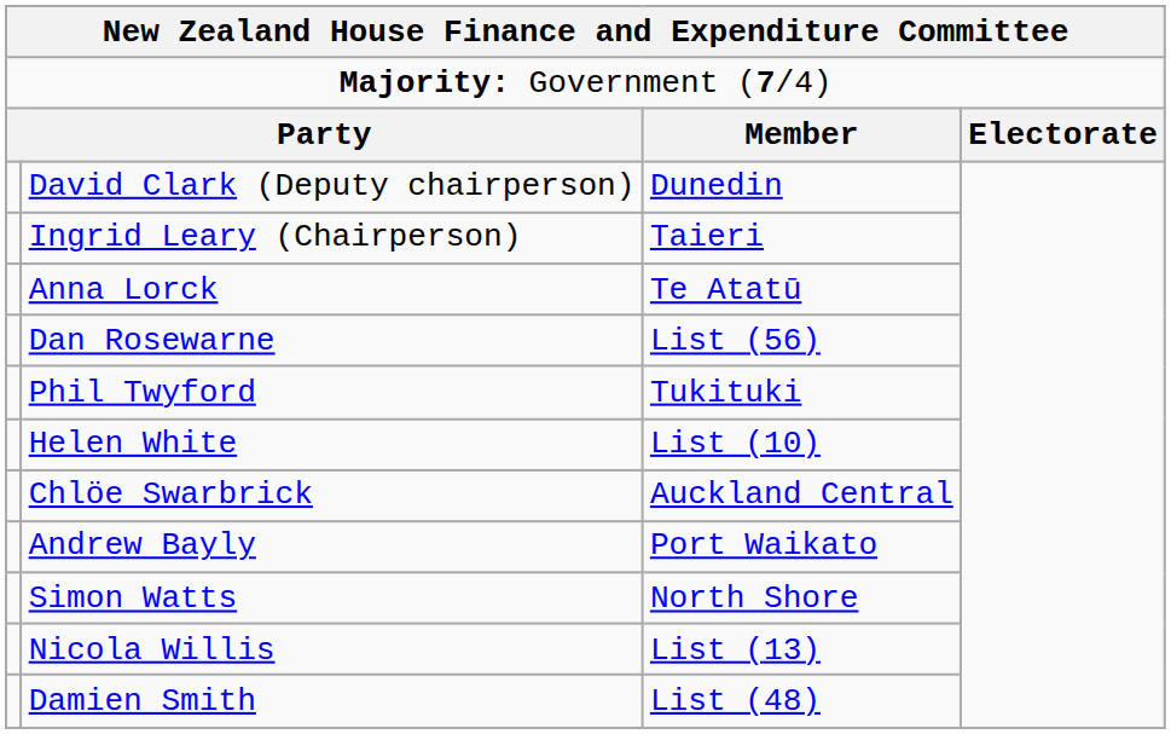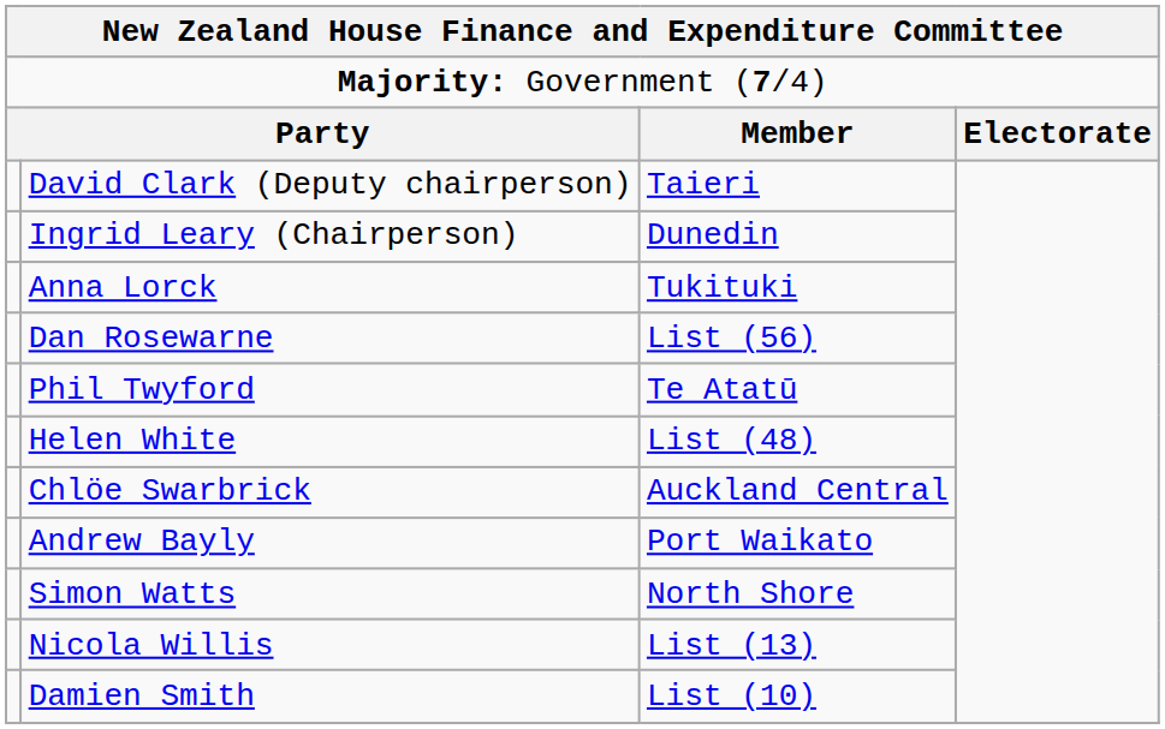David Clark (Deputy chairperson) | column 3: Dunedin -> Taieri
Ingrid Leary (Chairperson) | column 3: Taieri -> Dunedin
Anna Lorck | column 3: Te Atatū -> Tukituki
Phil Twyford | column 3: Tukituki -> Te Atatū
Helen White | column 3: List (10) -> List (48)
Damien Smith | column 3: List (48) -> List (10)
